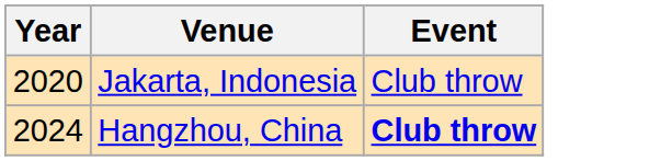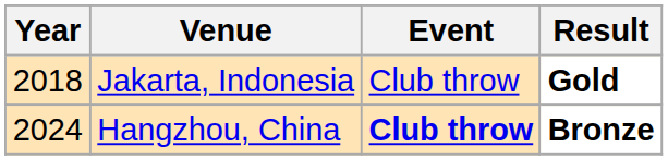+ column: Result | Gold | Bronze
Jakarta, Indonesia | Year: 2020 -> 2018
